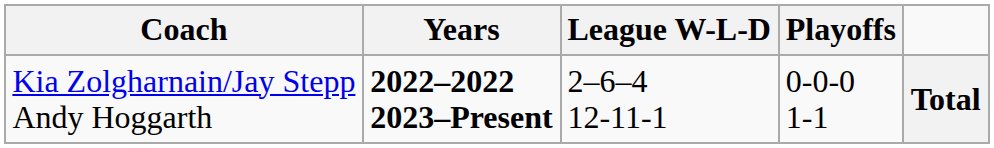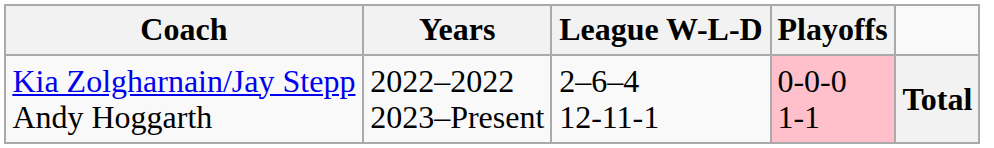Kia Zolgharnain/Jay Stepp Andy Hoggarth | Years: bold -> normal
Kia Zolgharnain/Jay Stepp Andy Hoggarth | Playoffs: no background -> pink background
